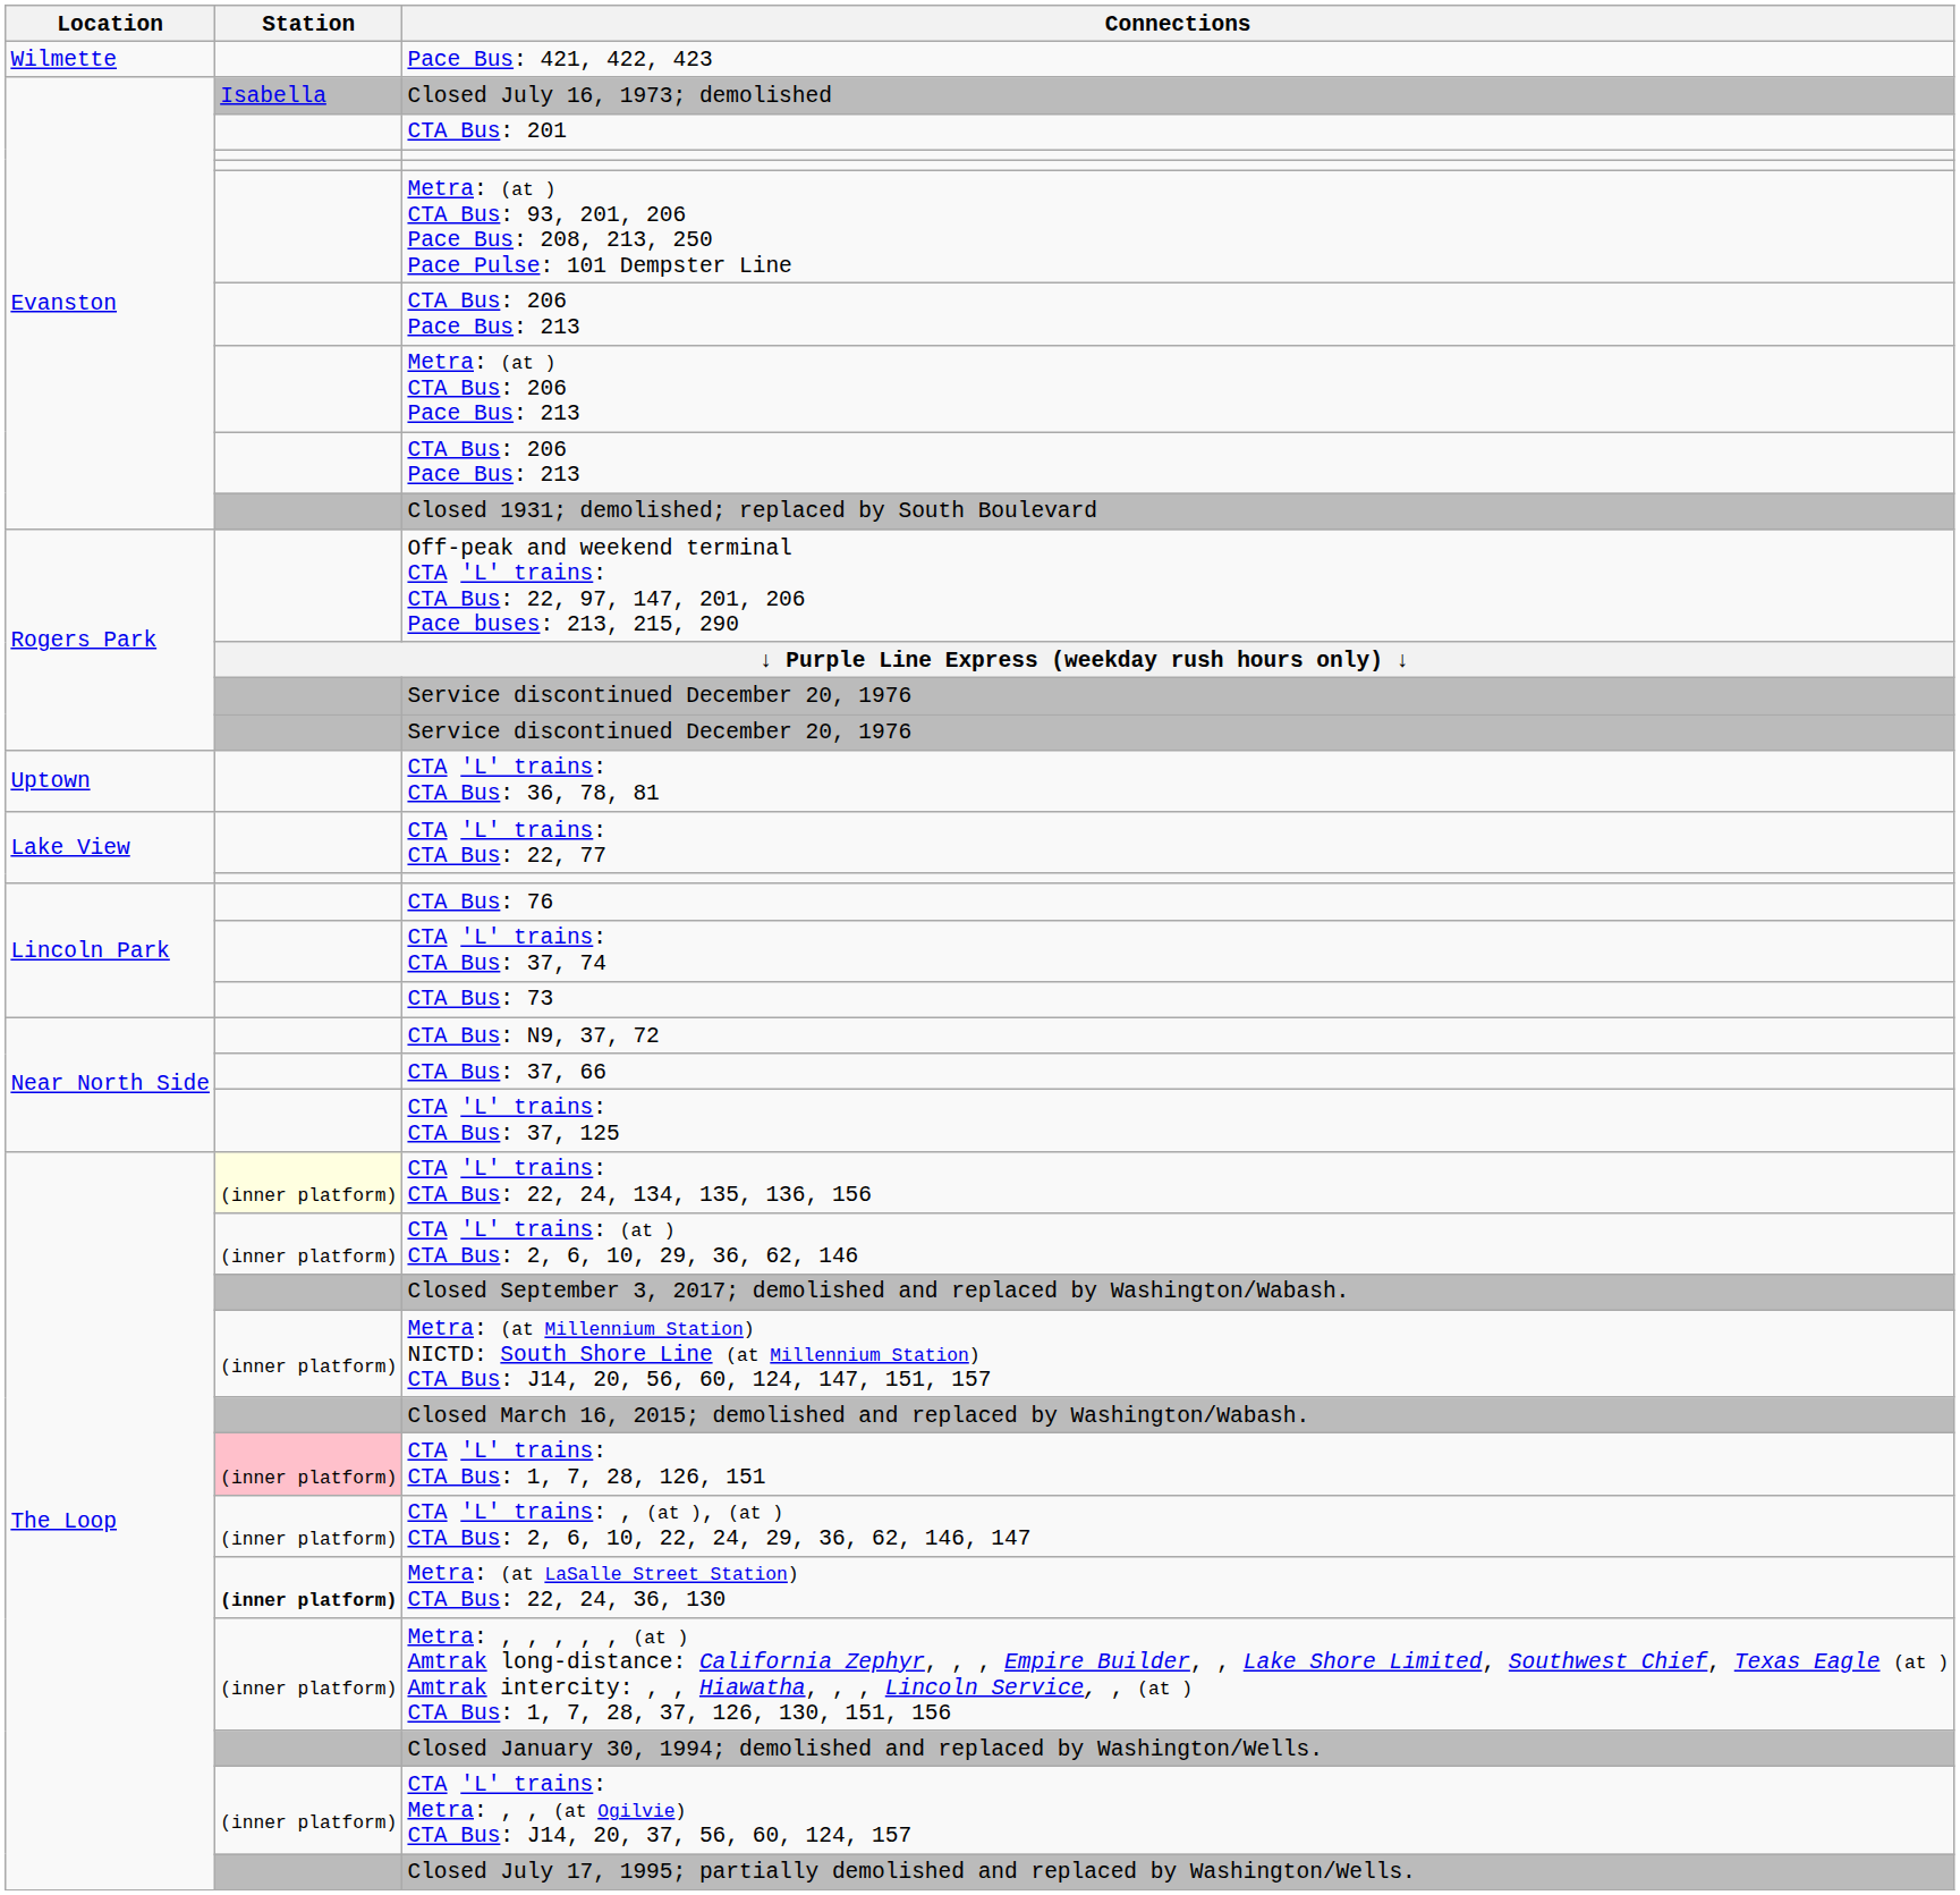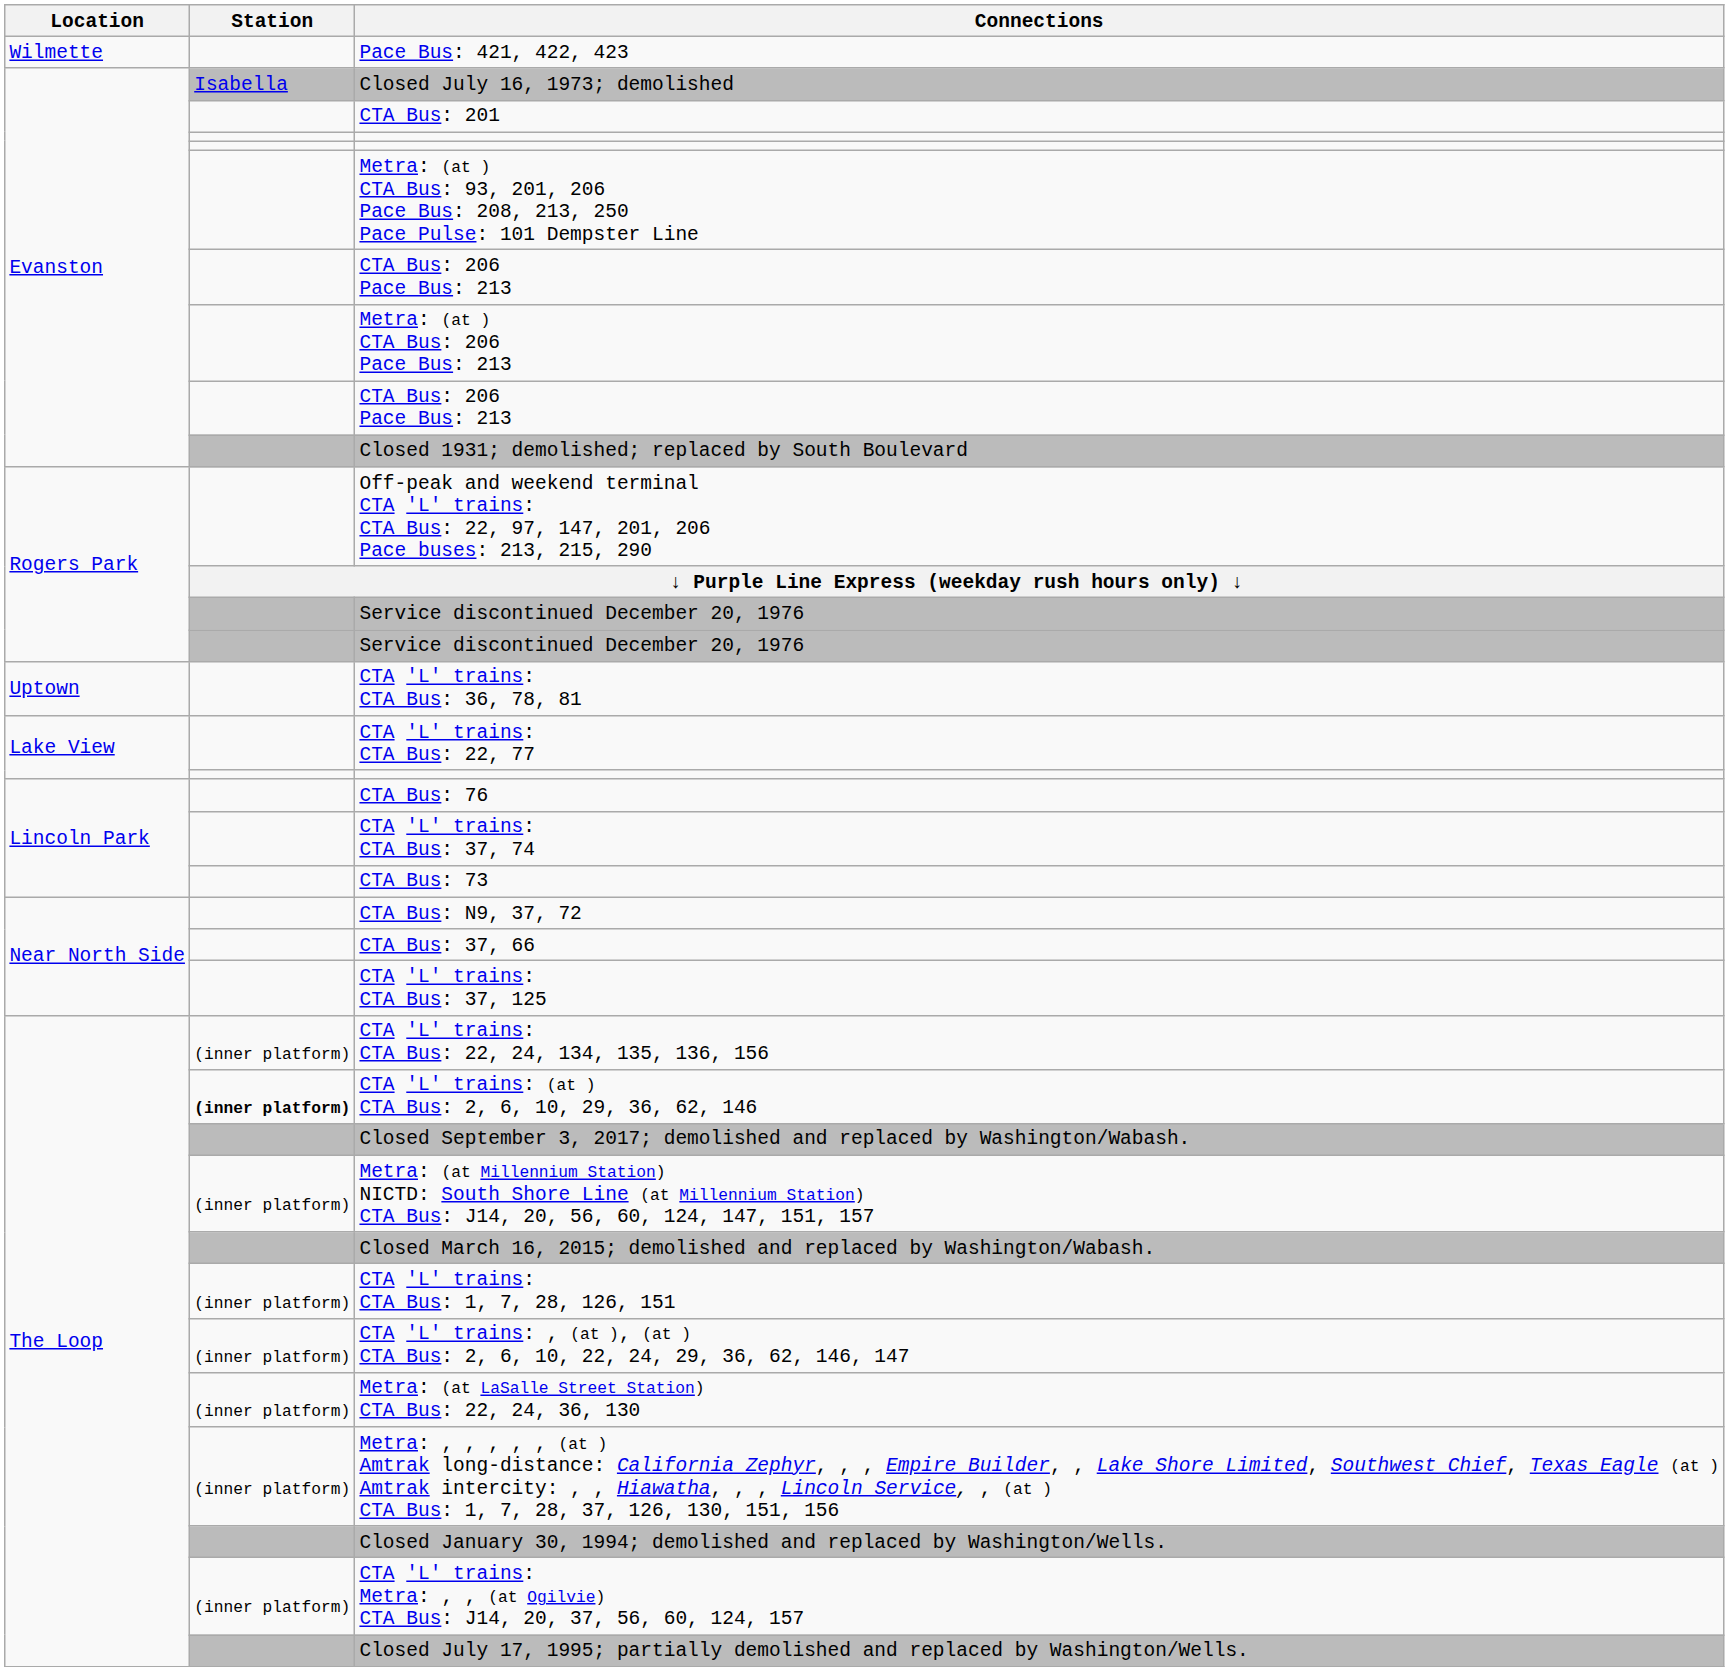CTA 'L' trains: CTA Bus: 22, 24, 134, 135, 136, 156 | Station: lightyellow background -> no background
CTA 'L' trains: (at ) CTA Bus: 2, 6, 10, 29, 36, 62, 146 | Station: normal -> bold
CTA 'L' trains: CTA Bus: 1, 7, 28, 126, 151 | Station: pink background -> no background
Metra: (at LaSalle Street Station) CTA Bus: 22, 24, 36, 130 | Station: bold -> normal
